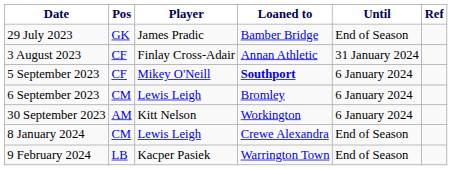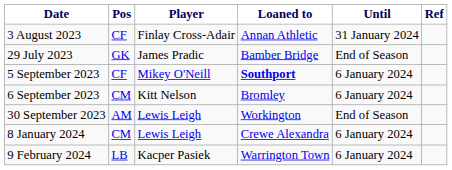rows swapped: 29 July 2023 <-> 3 August 2023
6 September 2023 | Player: Lewis Leigh -> Kitt Nelson
30 September 2023 | Player: Kitt Nelson -> Lewis Leigh
30 September 2023 | Until: 6 January 2024 -> End of Season
8 January 2024 | Until: End of Season -> 6 January 2024
9 February 2024 | Until: End of Season -> 6 January 2024
